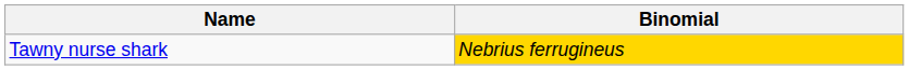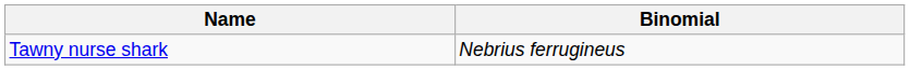Tawny nurse shark | Binomial: gold background -> no background
